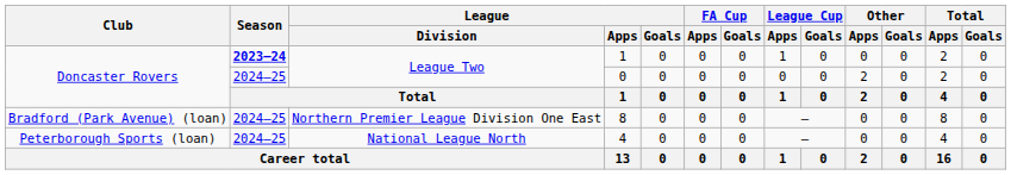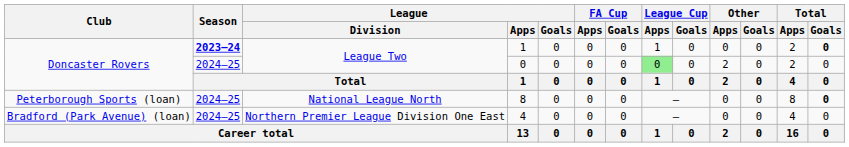row 3 | Total / Goals: normal -> bold
row 4 | League Cup / Apps: no background -> lightgreen background
row 6 | Club: Bradford (Park Avenue) (loan) -> Peterborough Sports (loan)
row 6 | League / Division: Northern Premier League Division One East -> National League North
row 6 | Total / Goals: normal -> bold
row 7 | Club: Peterborough Sports (loan) -> Bradford (Park Avenue) (loan)
row 7 | League / Division: National League North -> Northern Premier League Division One East
